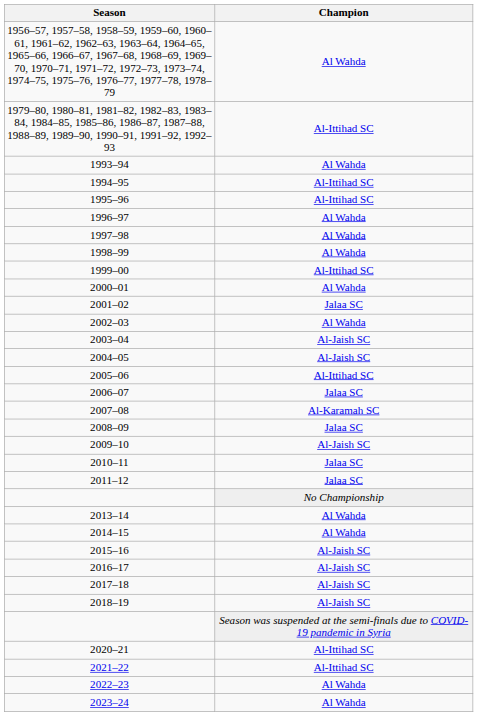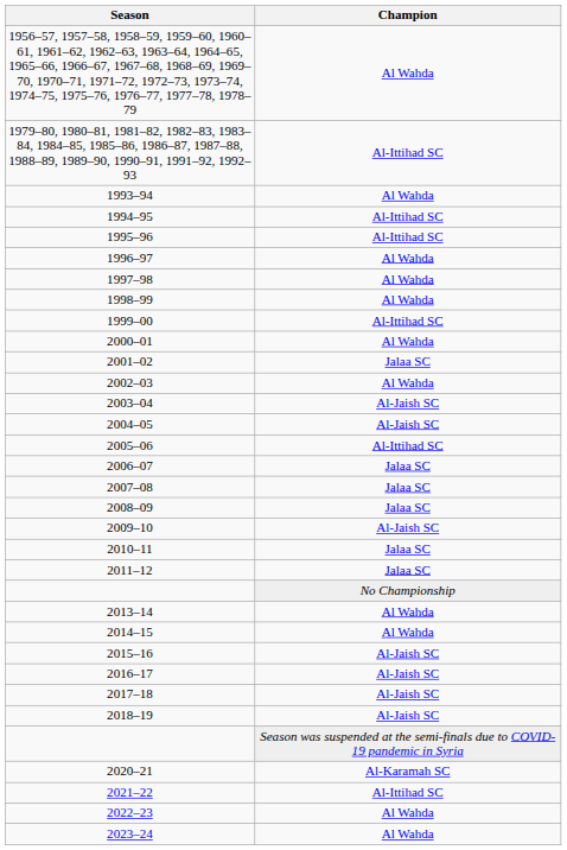row 18 | Champion: Al-Karamah SC -> Jalaa SC
row 31 | Champion: Al-Ittihad SC -> Al-Karamah SC
